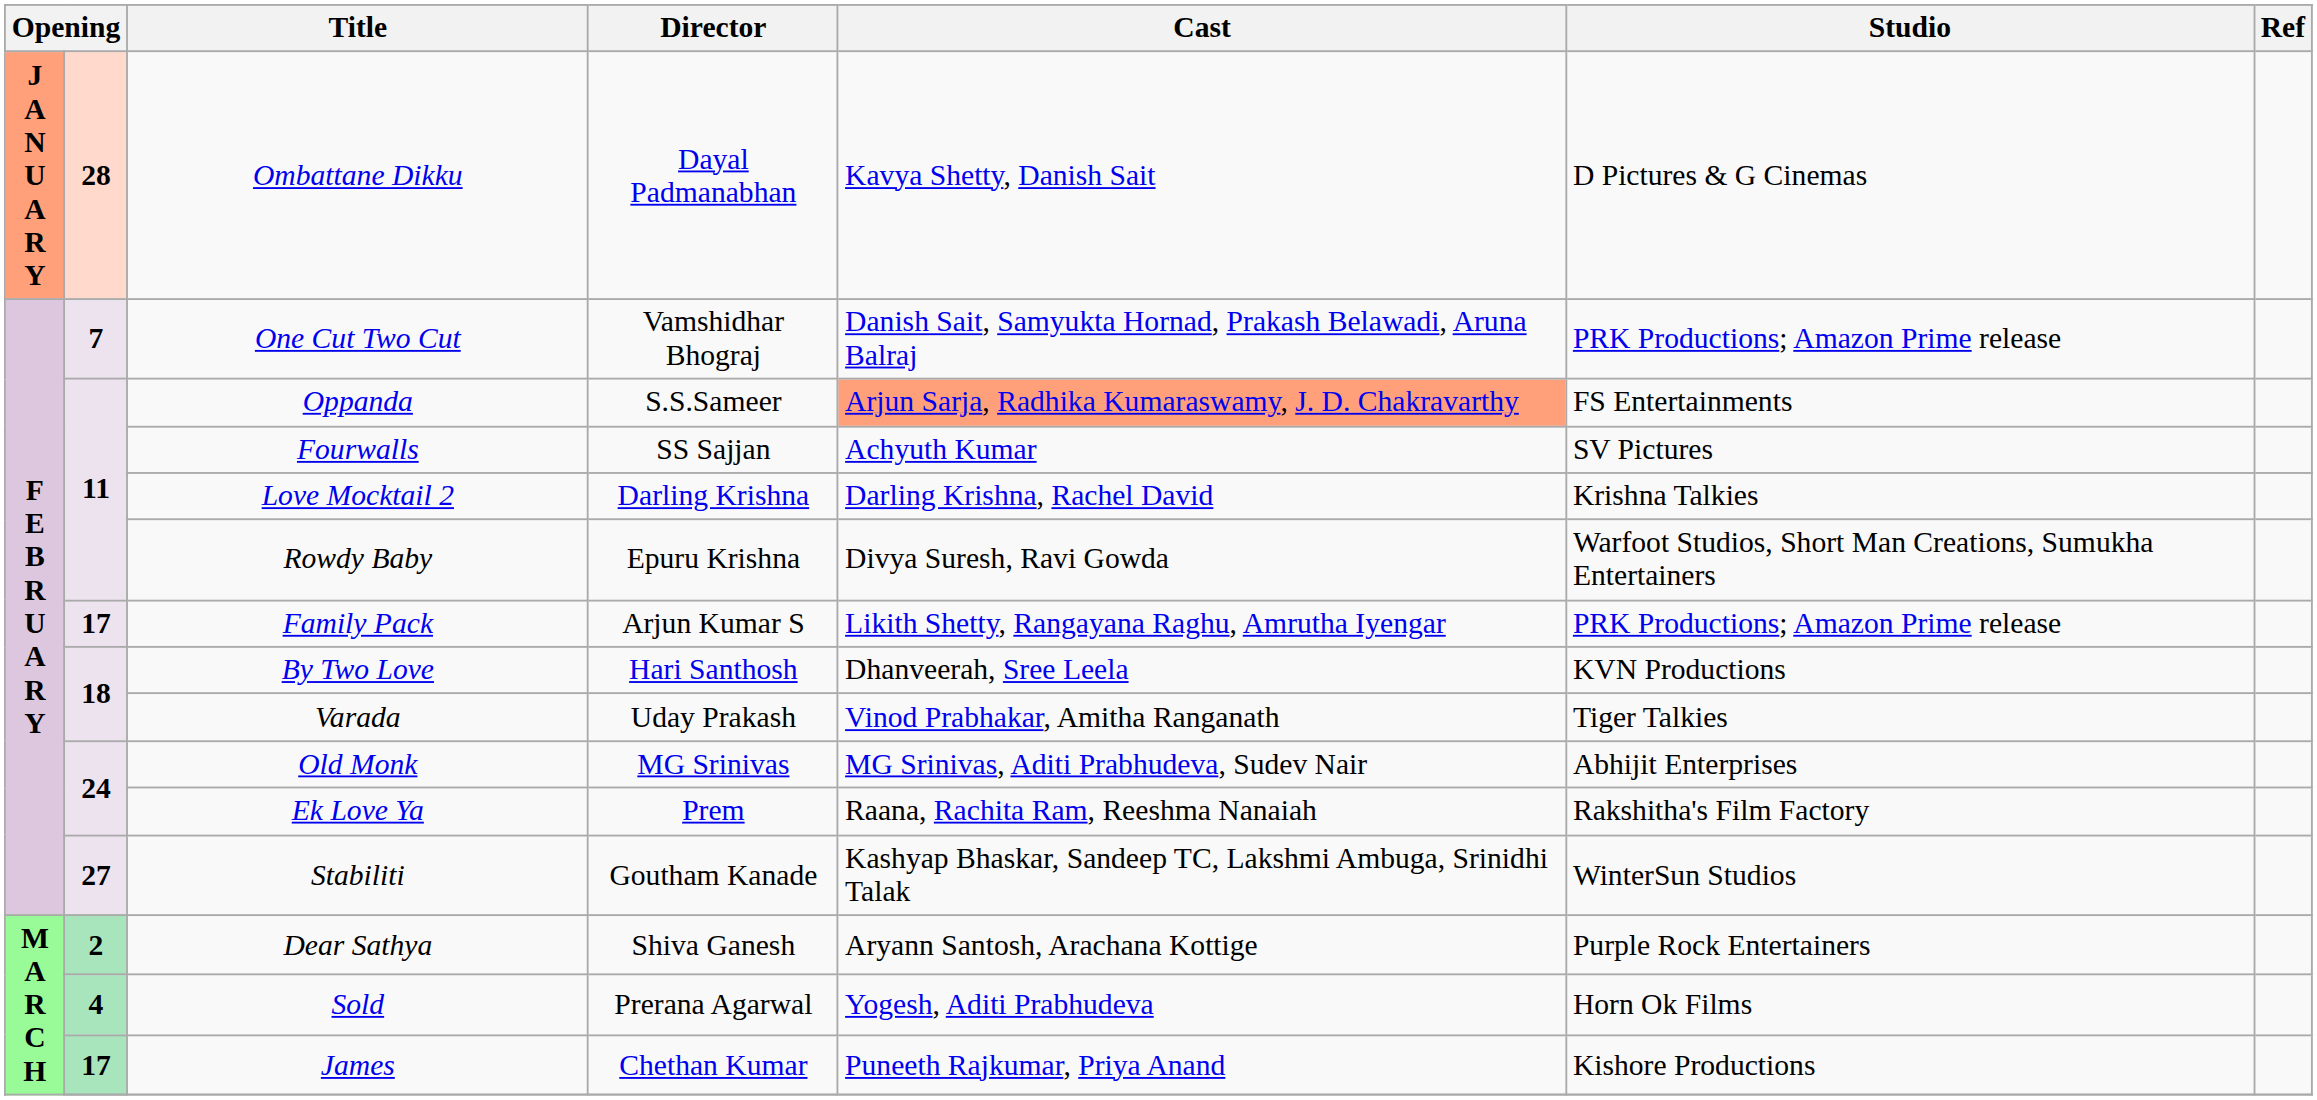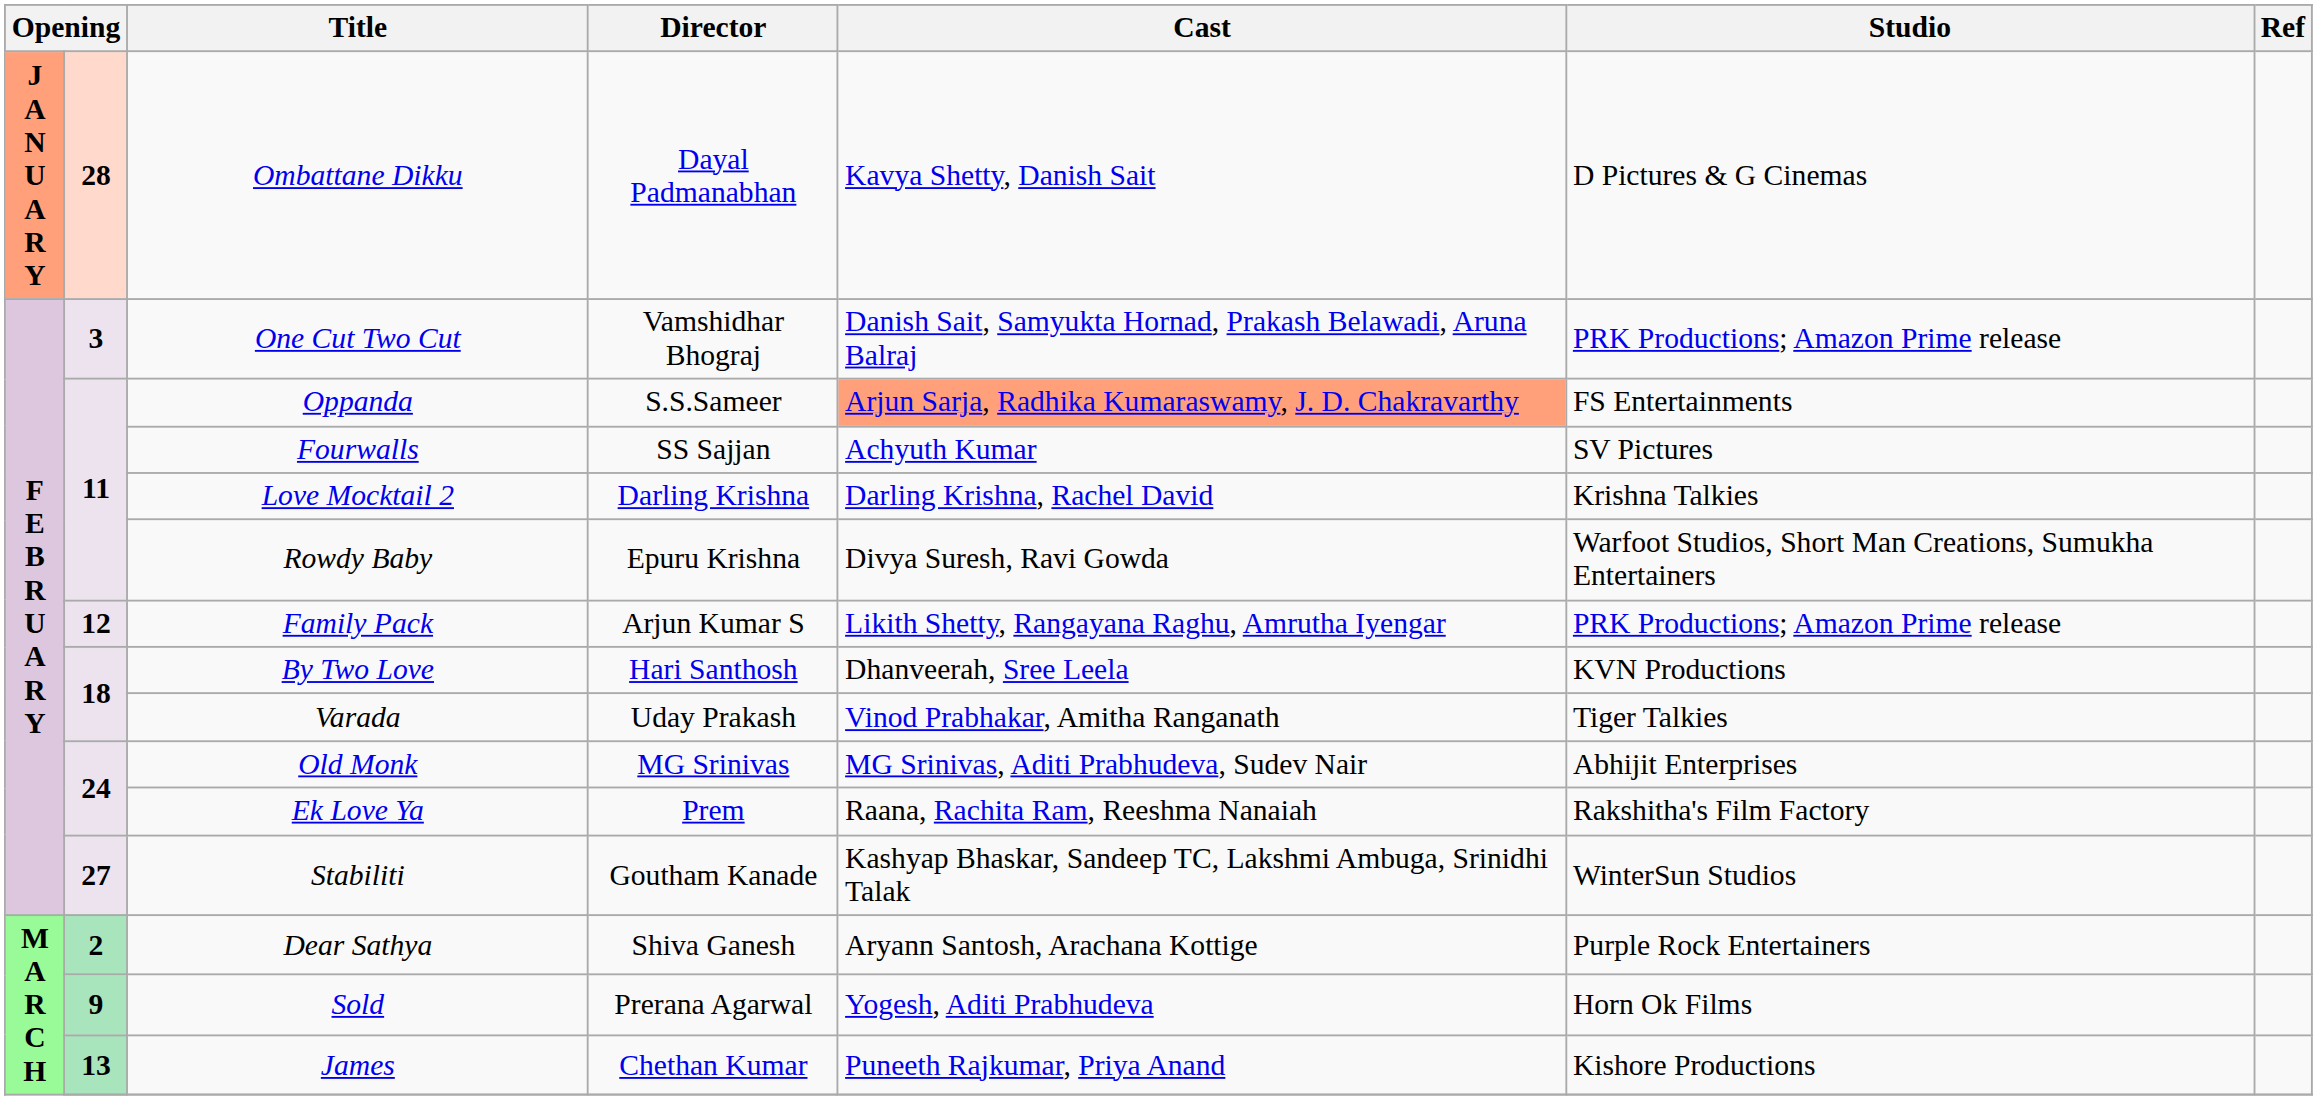One Cut Two Cut | column 2: 7 -> 3
Family Pack | column 2: 17 -> 12
Sold | column 2: 4 -> 9
James | column 2: 17 -> 13
